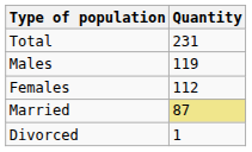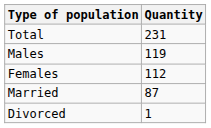Married | Quantity: khaki background -> no background
